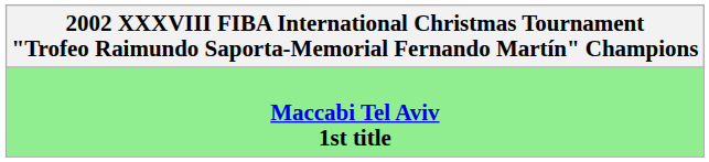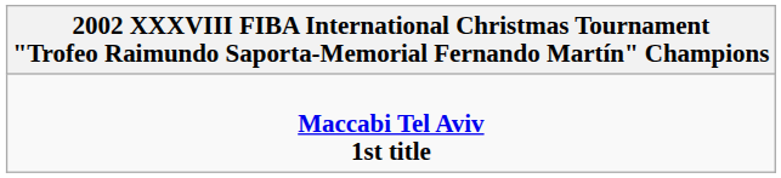row 2 | column 1: lightgreen background -> no background
